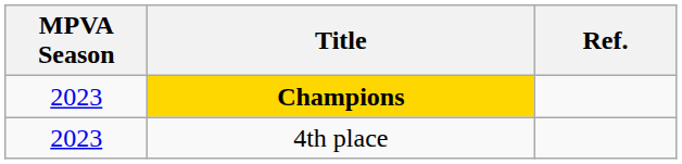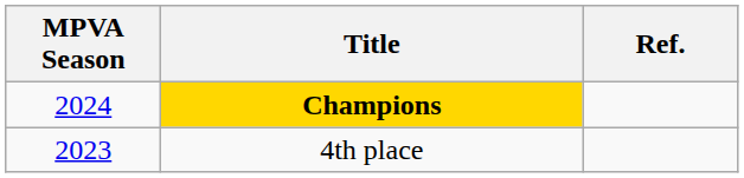Champions | MPVA Season: 2023 -> 2024
